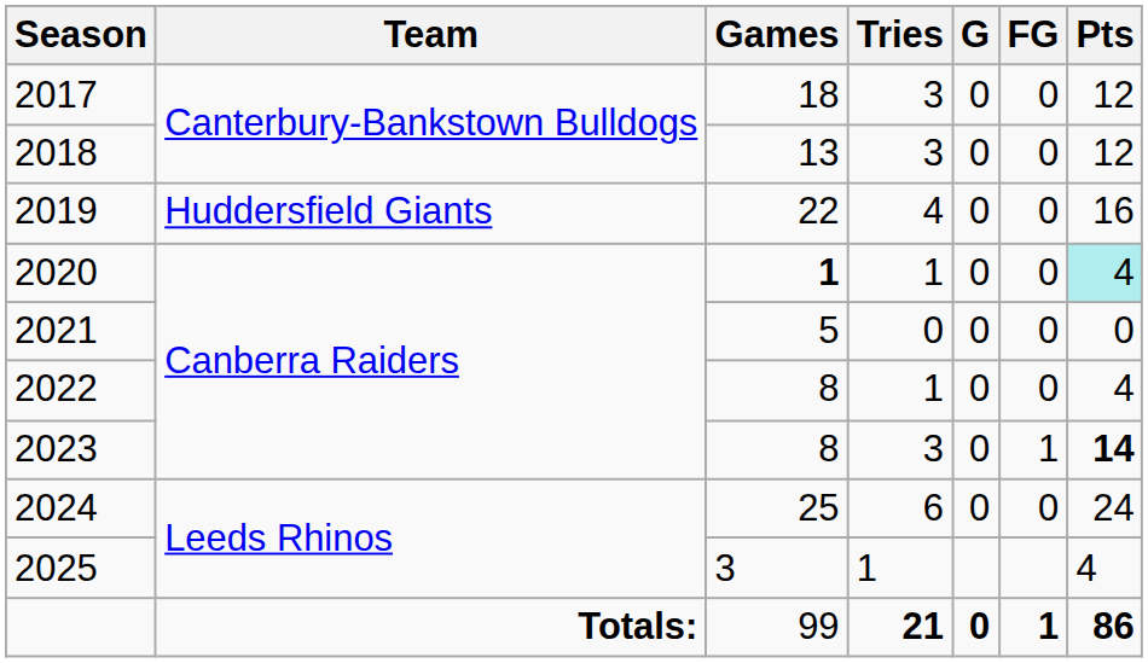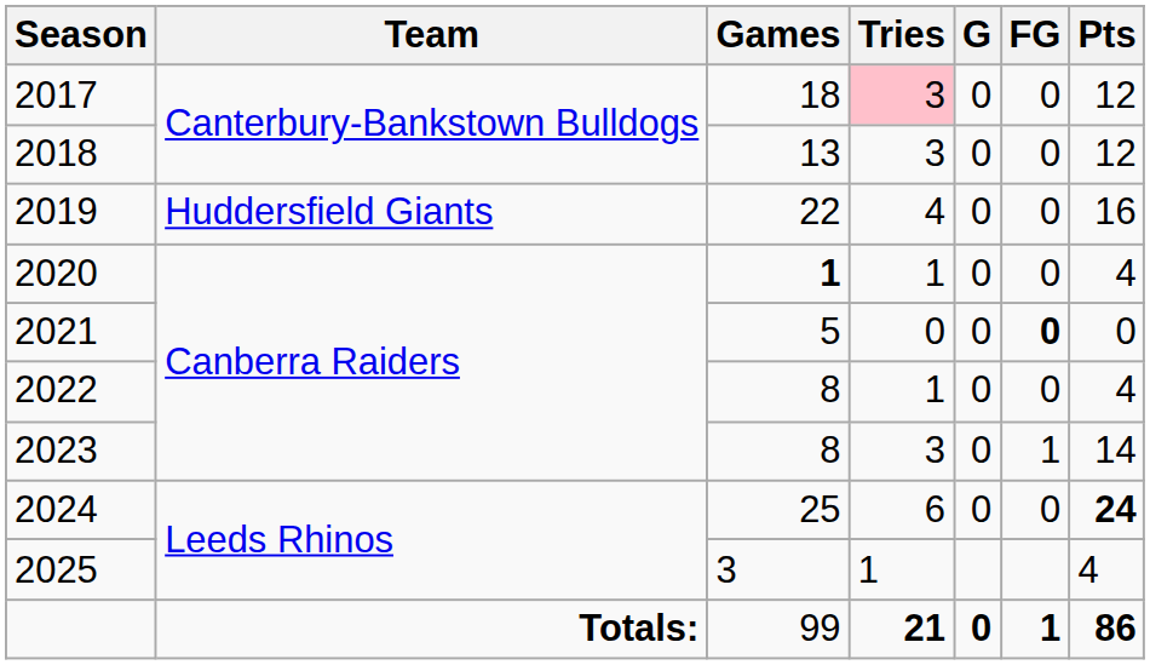2017 | Tries: no background -> pink background
2020 | Pts: paleturquoise background -> no background
2021 | FG: normal -> bold
2023 | Pts: bold -> normal
2024 | Pts: normal -> bold
